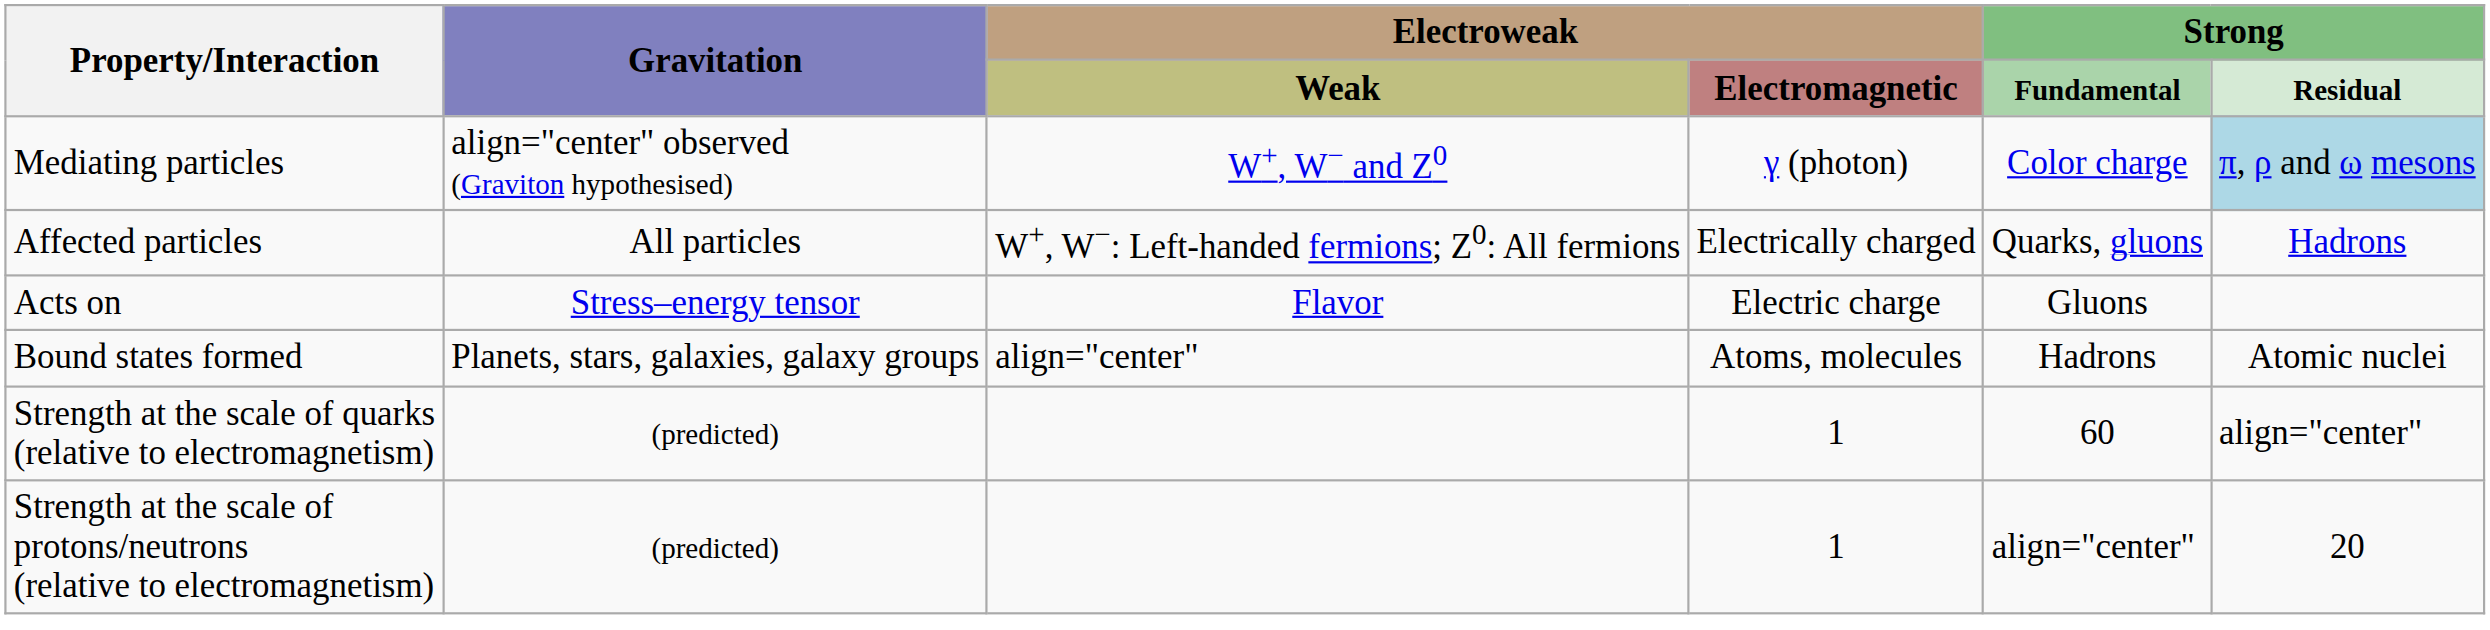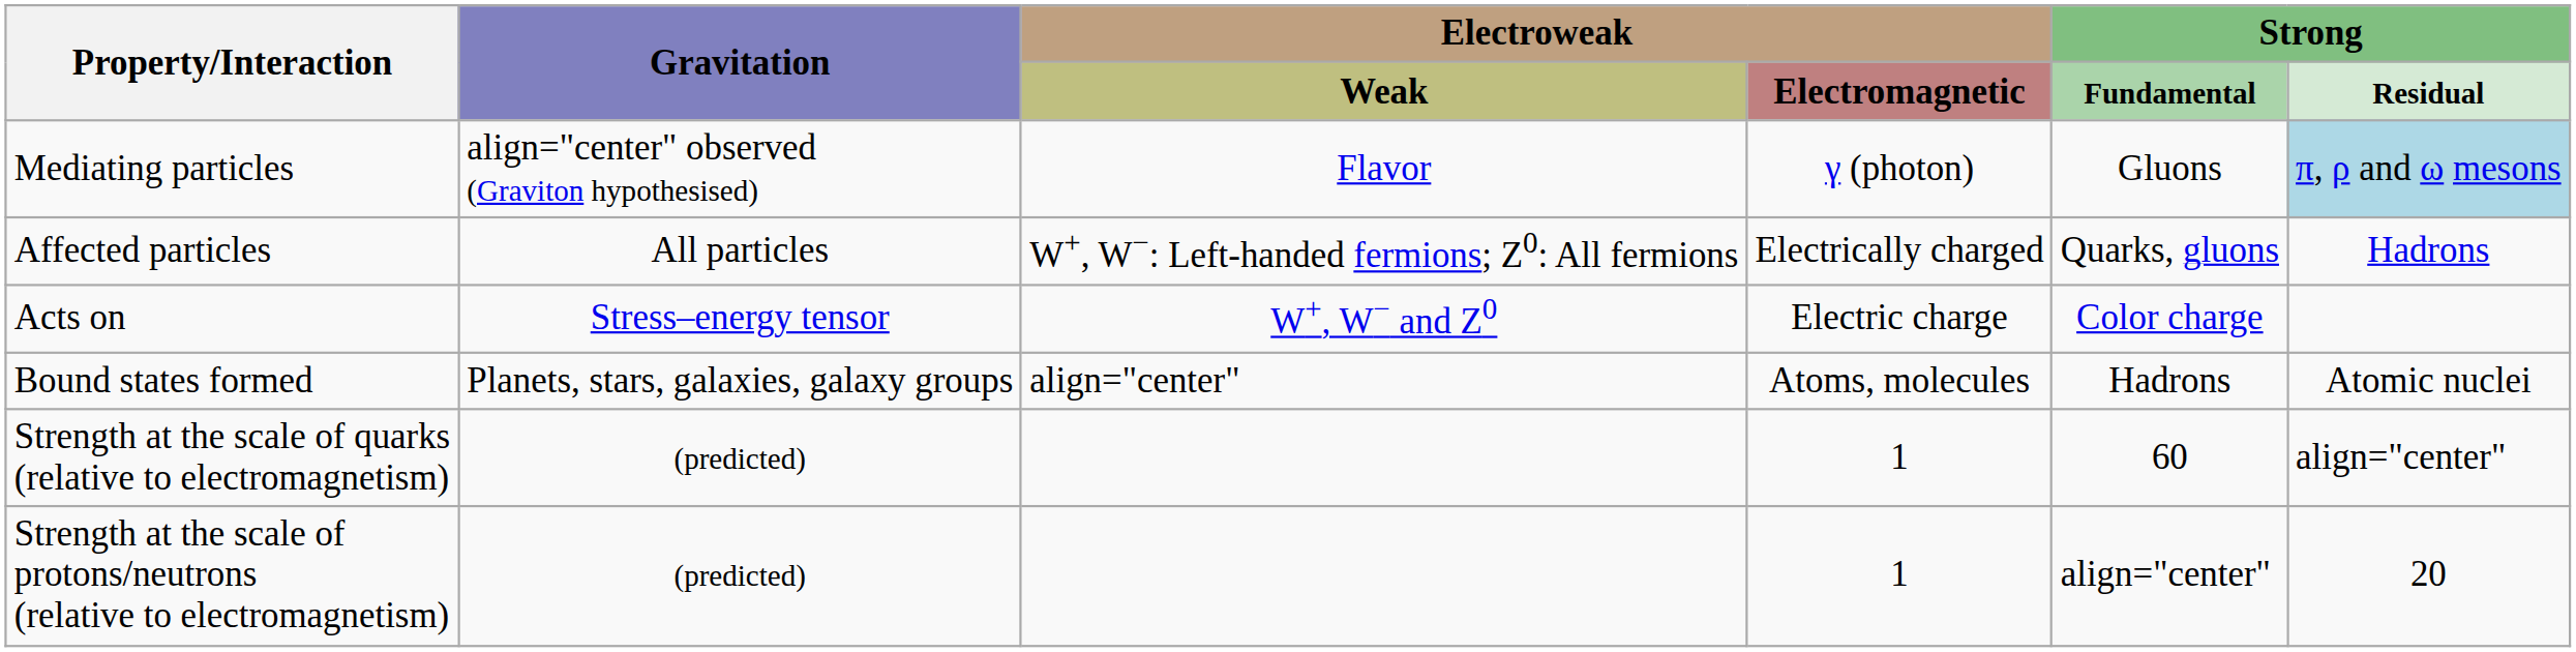Mediating particles | Electroweak / Weak: W+, W− and Z0 -> Flavor
Mediating particles | Strong / Fundamental: Color charge -> Gluons
Acts on | Electroweak / Weak: Flavor -> W+, W− and Z0
Acts on | Strong / Fundamental: Gluons -> Color charge
